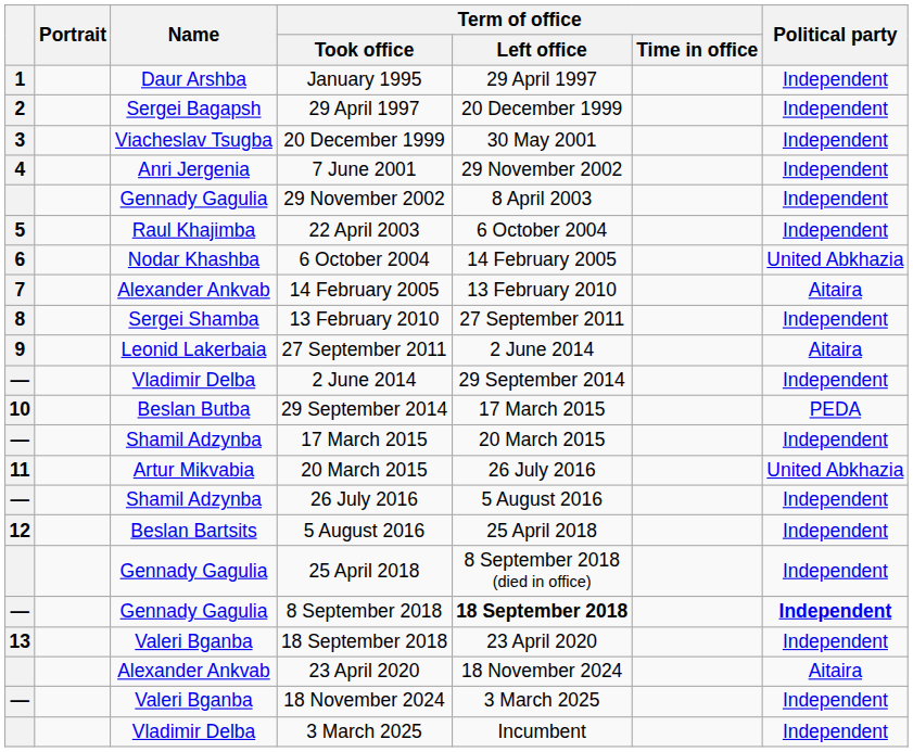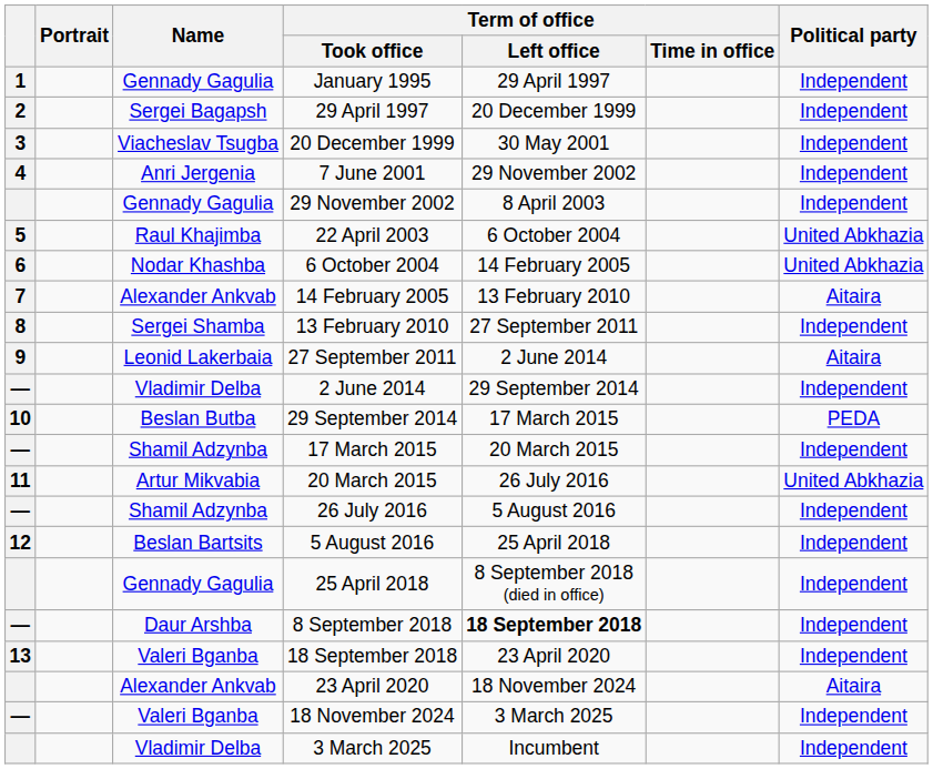January 1995 | Name: Daur Arshba -> Gennady Gagulia
22 April 2003 | Political party: Independent -> United Abkhazia
8 September 2018 | Name: Gennady Gagulia -> Daur Arshba
8 September 2018 | Political party: bold -> normal
